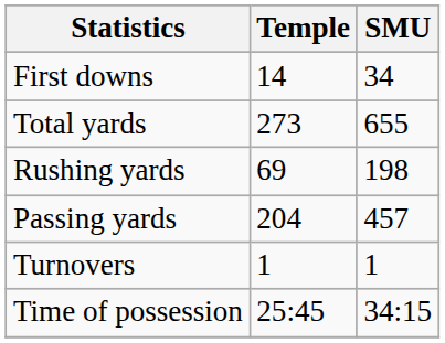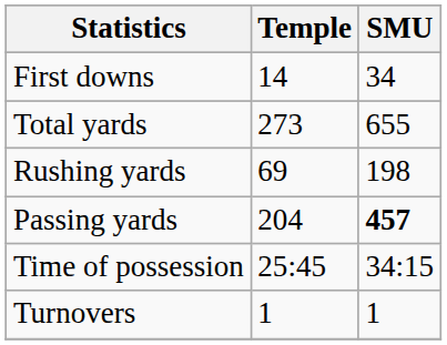Passing yards | SMU: normal -> bold
rows swapped: Turnovers <-> Time of possession
